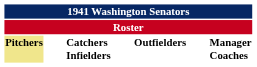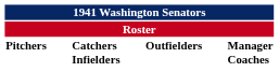Pitchers | column 1: khaki background -> no background
